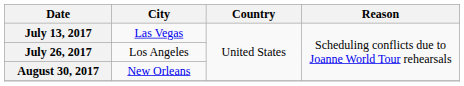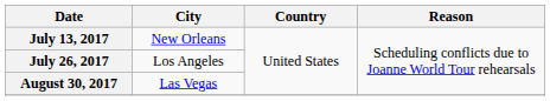July 13, 2017 | City: Las Vegas -> New Orleans
August 30, 2017 | City: New Orleans -> Las Vegas
